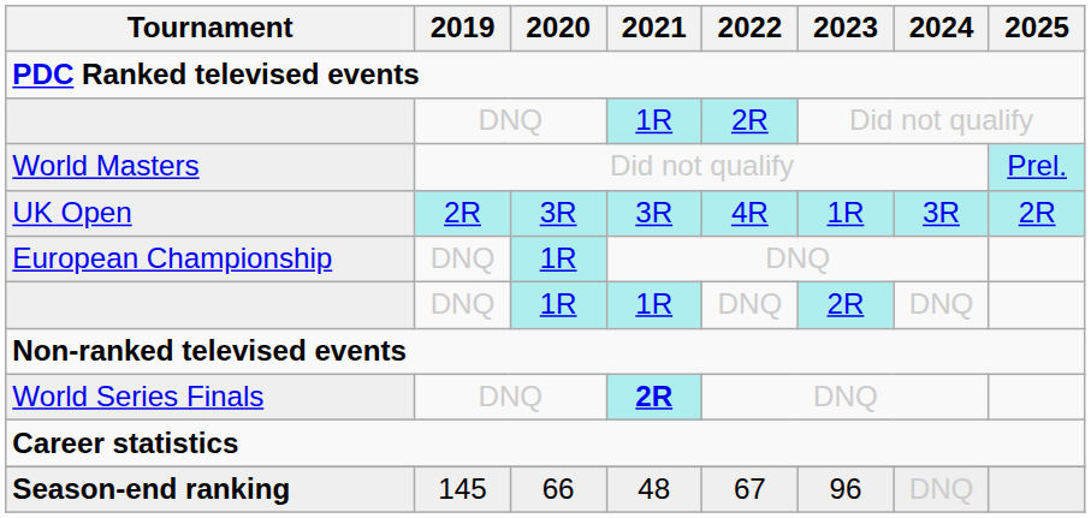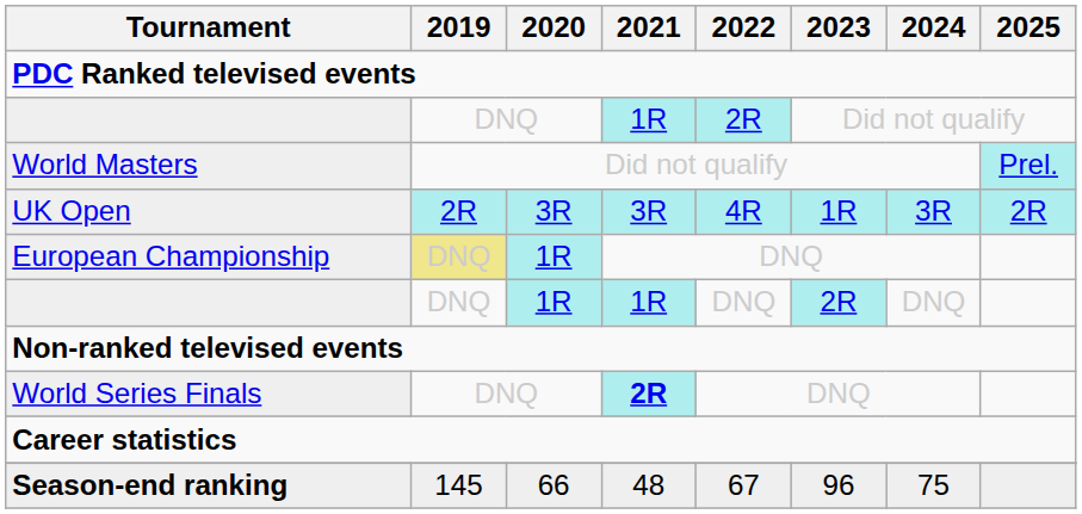European Championship | 2019: no background -> khaki background
Season-end ranking | 2024: DNQ -> 75
